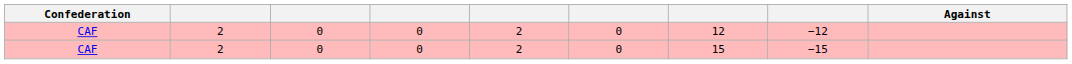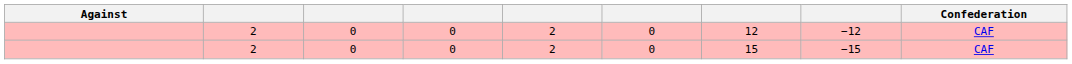columns swapped: Against <-> Confederation
